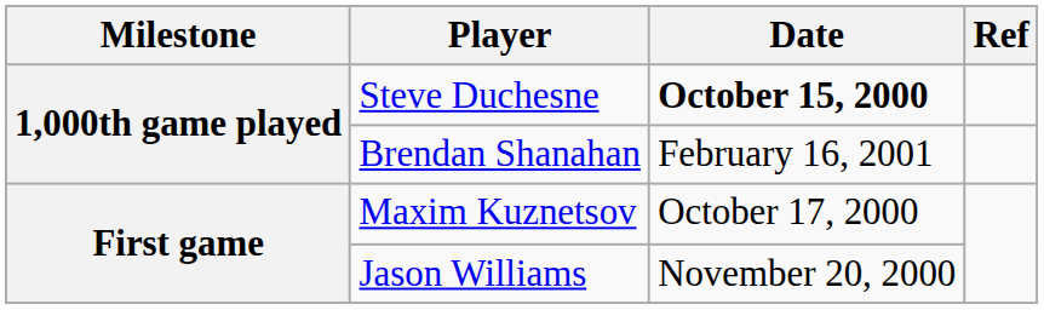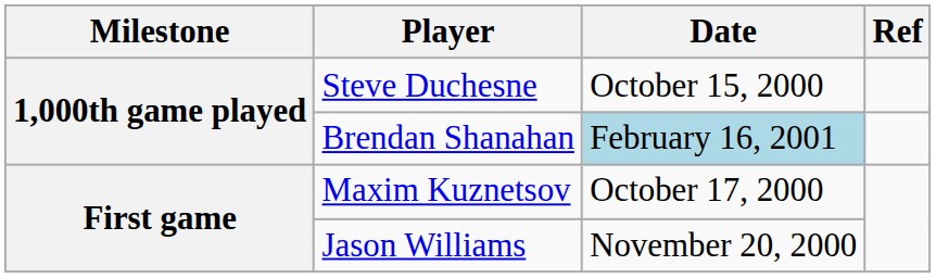Steve Duchesne | Date: bold -> normal
Brendan Shanahan | Date: no background -> lightblue background
